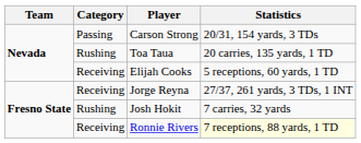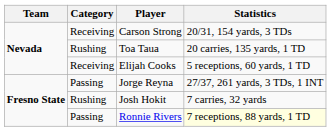Carson Strong | Category: Passing -> Receiving
Jorge Reyna | Category: Receiving -> Passing
Ronnie Rivers | Category: Receiving -> Passing
